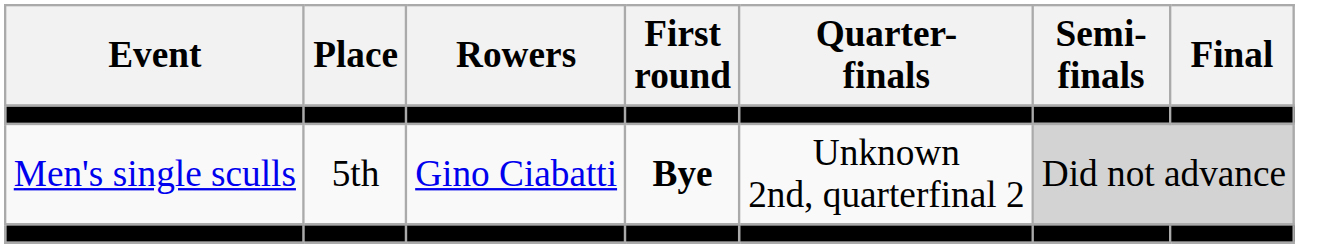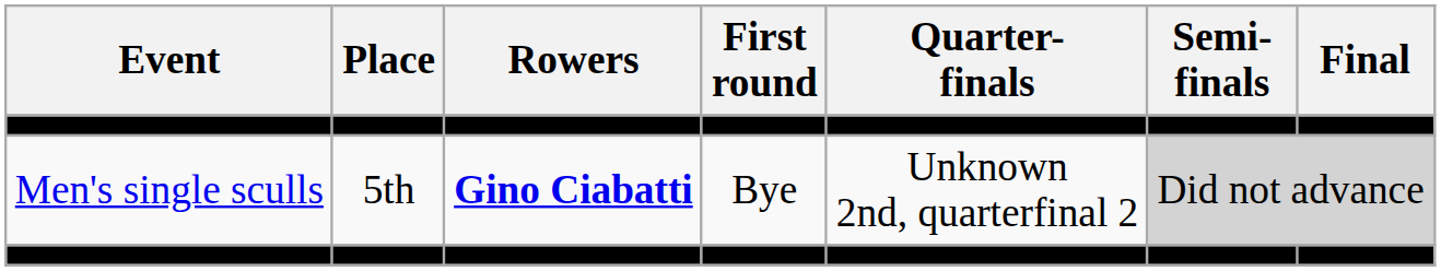Men's single sculls | Rowers: normal -> bold
Men's single sculls | First round: bold -> normal
